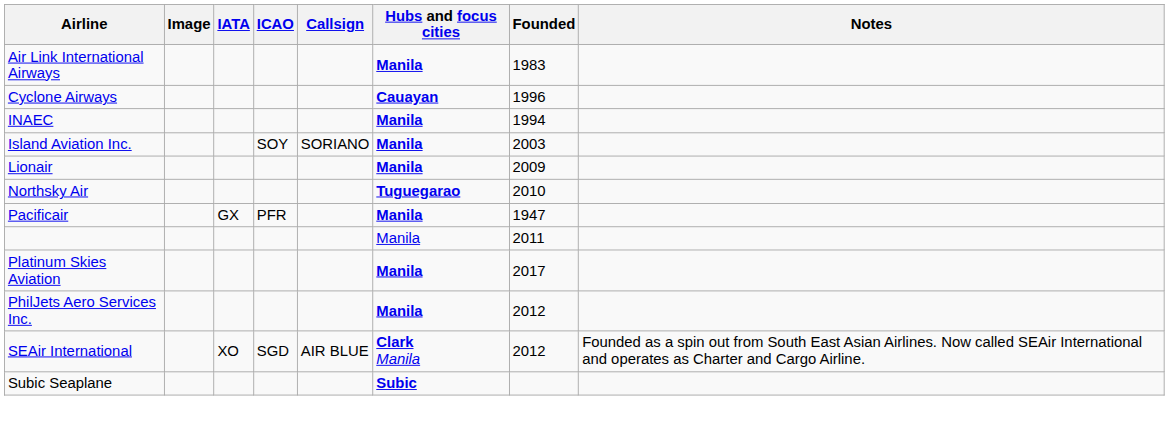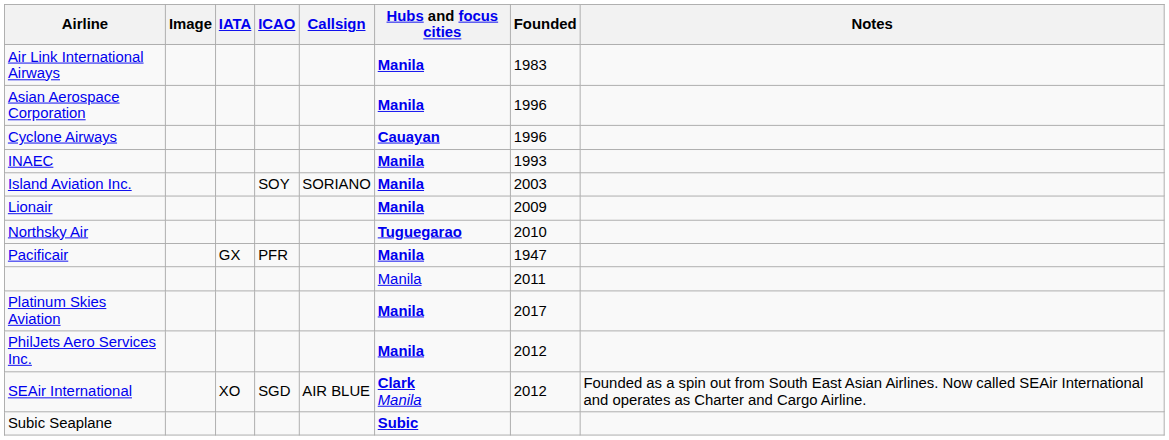+ row: Asian Aerospace Corporation | Manila | 1996
INAEC | Founded: 1994 -> 1993
